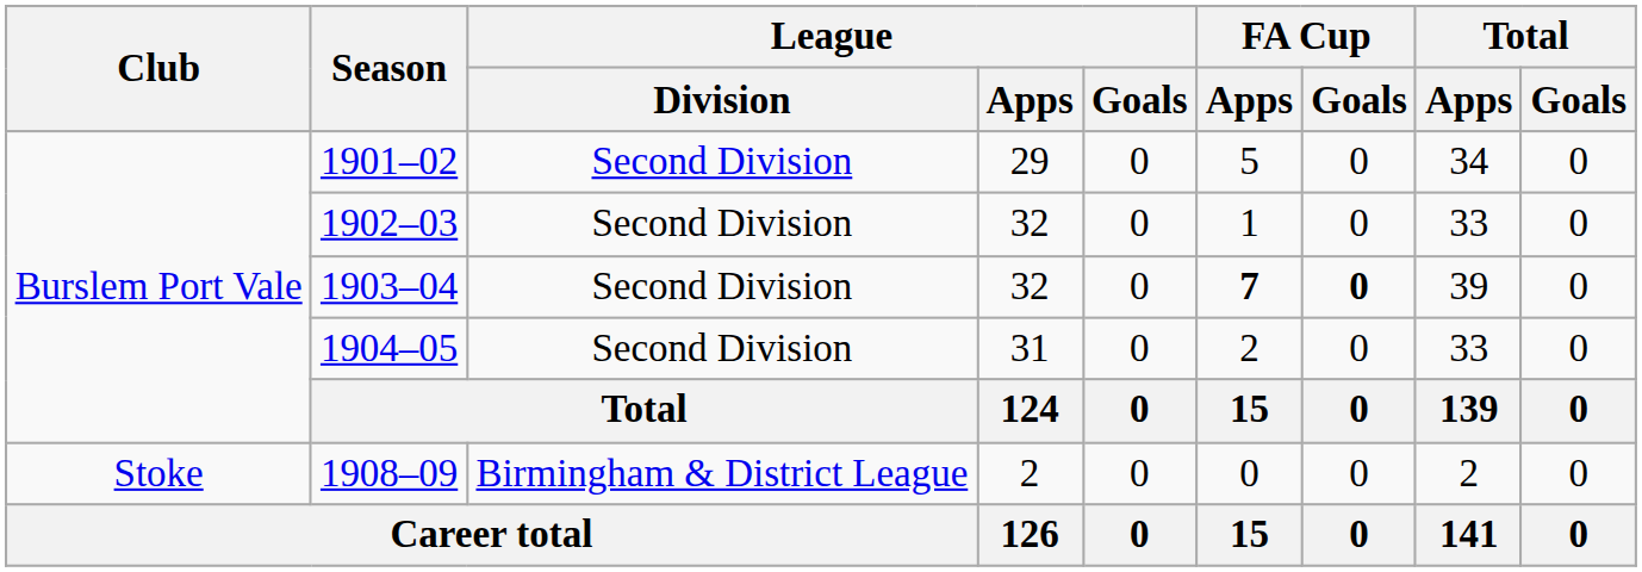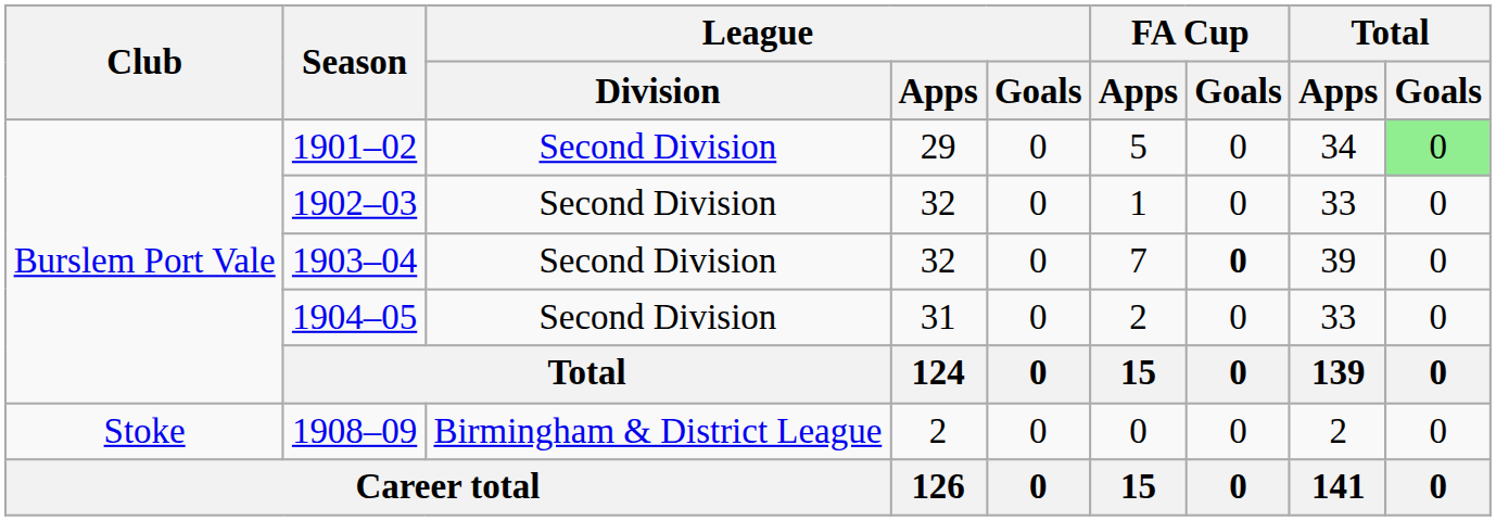1901–02 | Total / Goals: no background -> lightgreen background
1903–04 | FA Cup / Apps: bold -> normal
